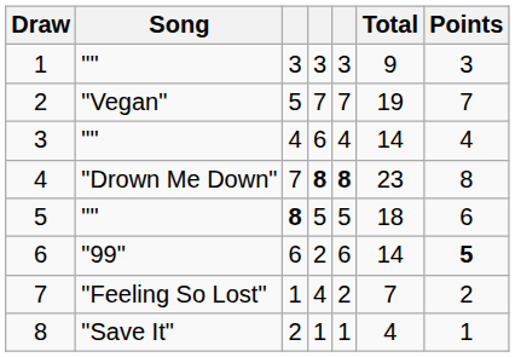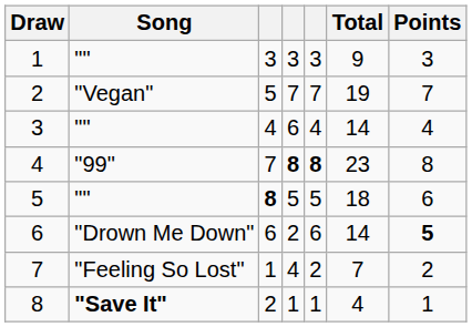row 5 | Song: "Drown Me Down" -> "99"
row 7 | Song: "99" -> "Drown Me Down"
row 9 | Song: normal -> bold
